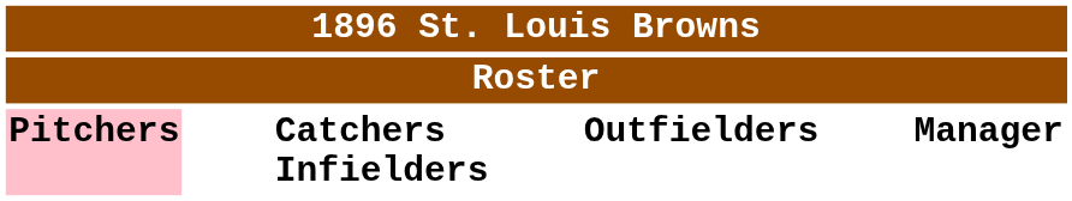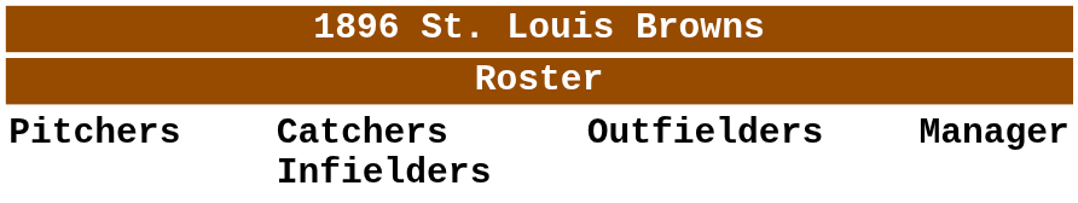Pitchers | column 1: pink background -> no background
